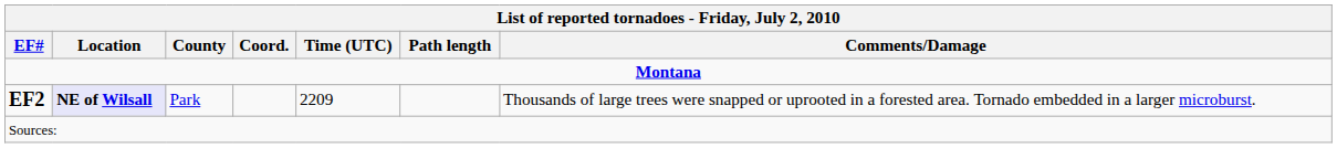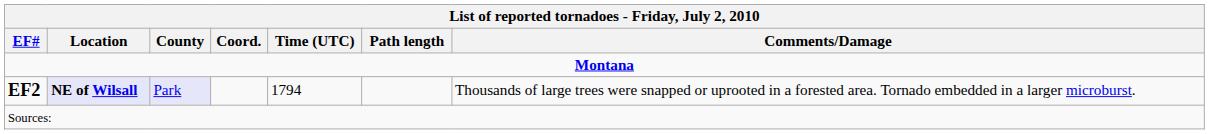EF2 | County: no background -> lavender background
EF2 | Time (UTC): 2209 -> 1794
